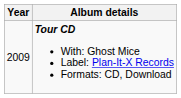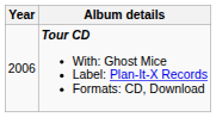row 2 | Year: 2009 -> 2006
